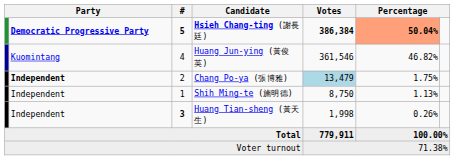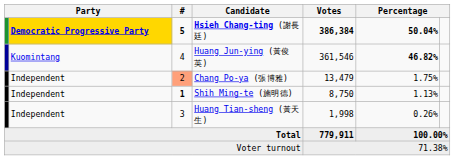Hsieh Chang-ting (謝長廷) | column 2: no background -> gold background
Hsieh Chang-ting (謝長廷) | column 6: lightsalmon background -> no background
Huang Jun-ying (黃俊英) | column 6: normal -> bold
Chang Po-ya (張博雅) | column 2: bold -> normal
Chang Po-ya (張博雅) | #: no background -> lightsalmon background
Chang Po-ya (張博雅) | Votes: lightblue background -> no background
Shih Ming-te (施明德) | #: normal -> bold
Huang Tian-sheng (黃天生) | #: bold -> normal
